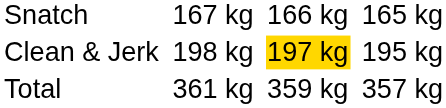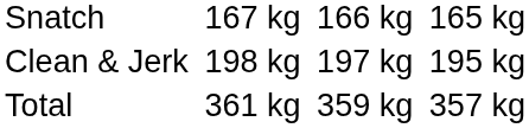Clean & Jerk | column 3: gold background -> no background
